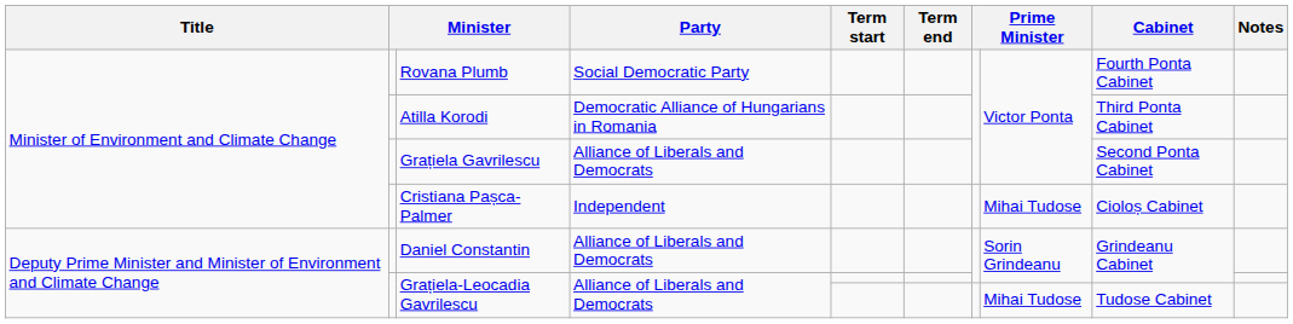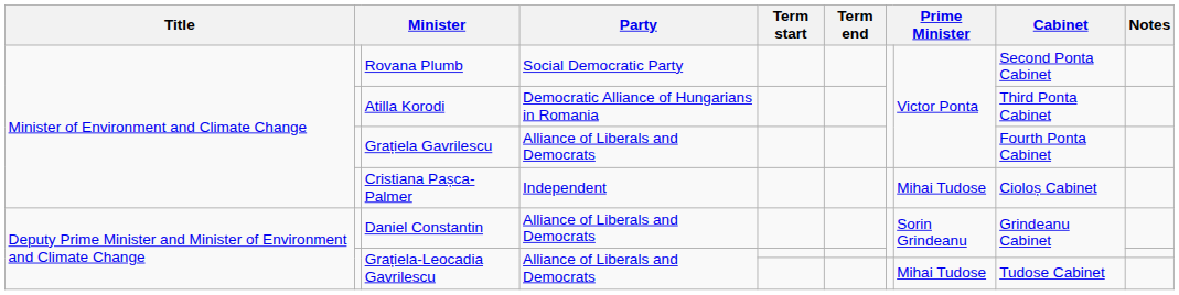Rovana Plumb | Cabinet: Fourth Ponta Cabinet -> Second Ponta Cabinet
Grațiela Gavrilescu | Cabinet: Second Ponta Cabinet -> Fourth Ponta Cabinet
